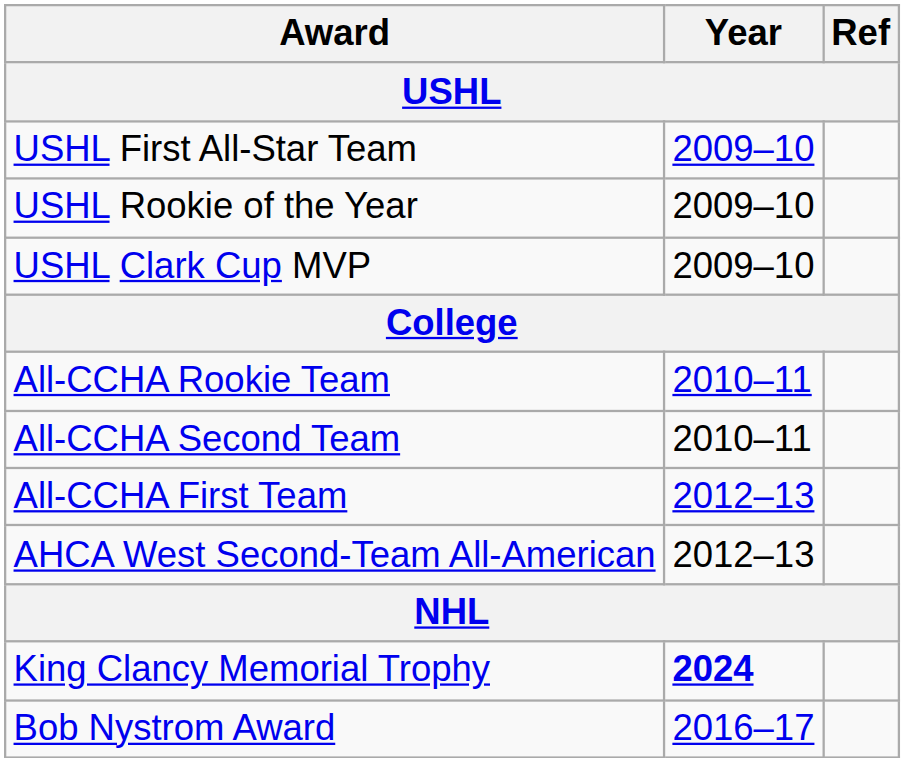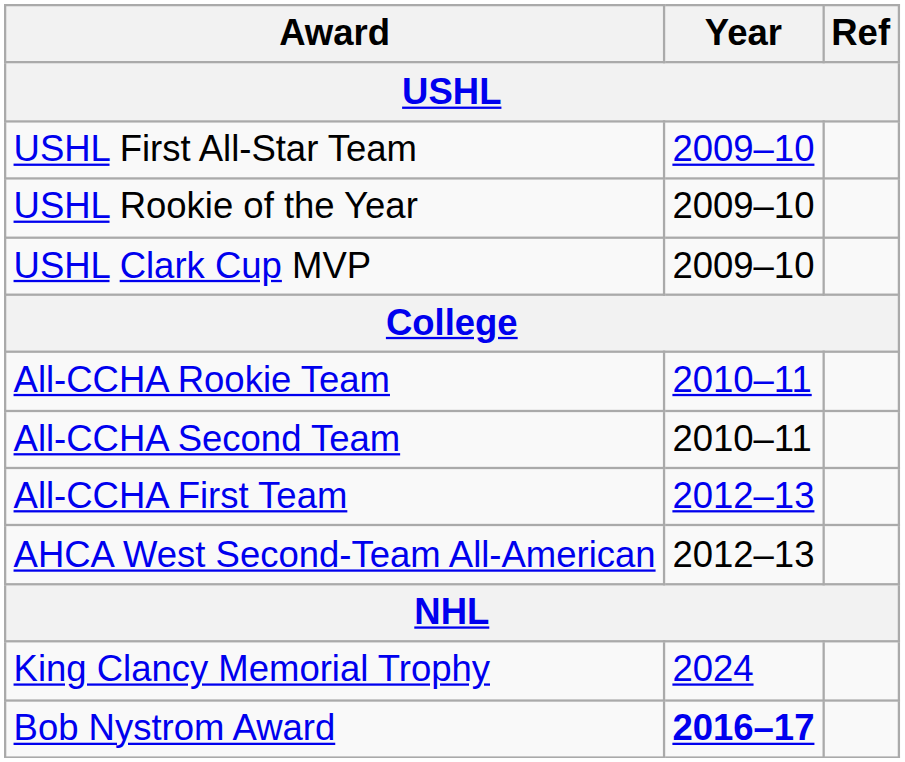King Clancy Memorial Trophy | Year: bold -> normal
Bob Nystrom Award | Year: normal -> bold
